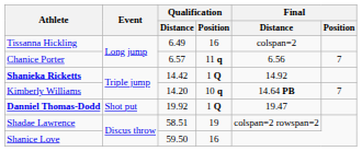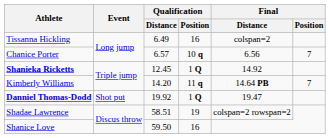Chanice Porter | Qualification / Position: 11 q -> 10 q
Shanieka Ricketts | Qualification / Distance: 14.42 -> 12.45
Kimberly Williams | Qualification / Position: 10 q -> 11 q
